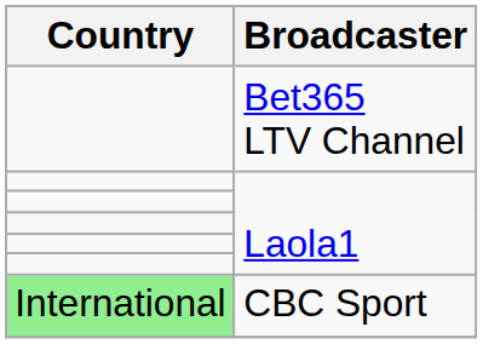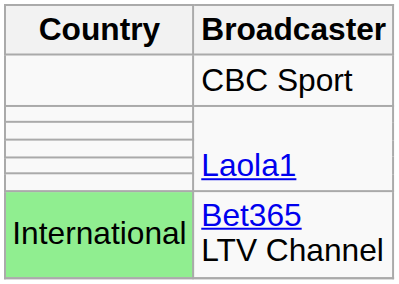row 2 | Broadcaster: Bet365 LTV Channel -> CBC Sport
row 8 | Broadcaster: CBC Sport -> Bet365 LTV Channel
